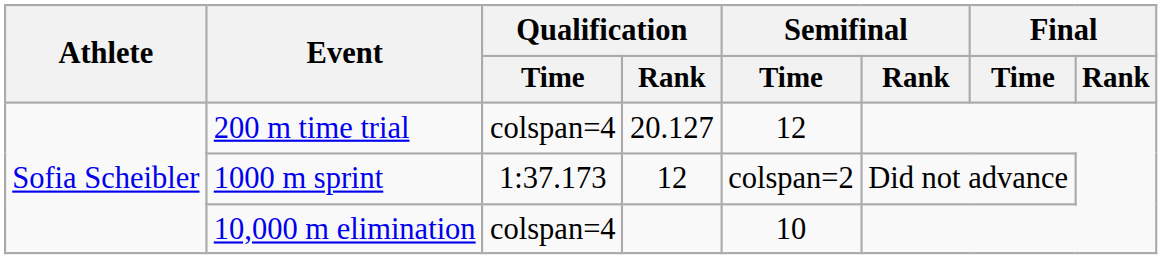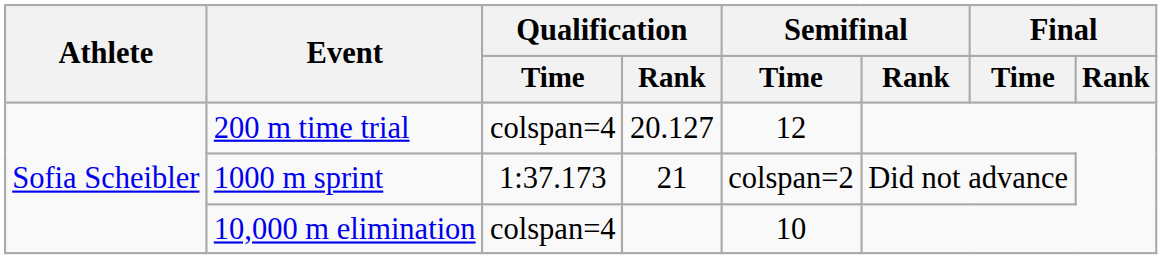1000 m sprint | Qualification / Rank: 12 -> 21
